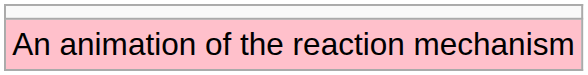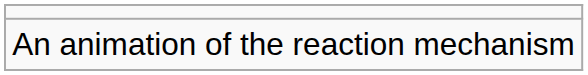row 2 | column 1: pink background -> no background
